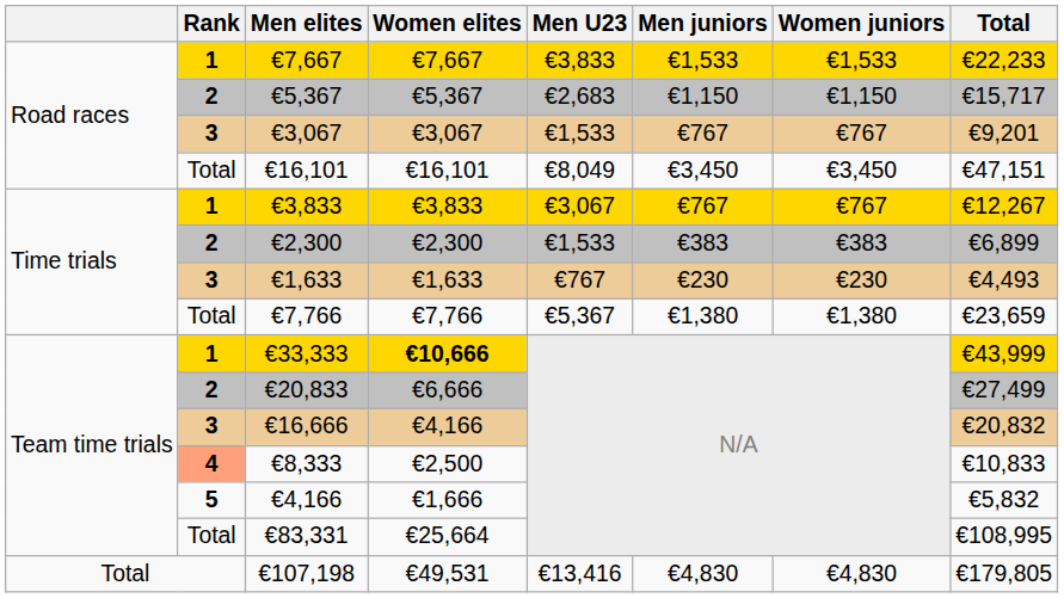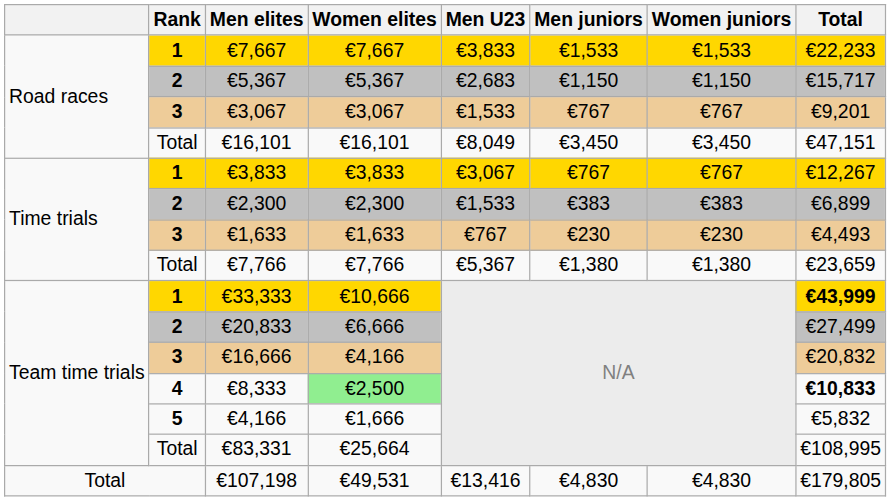€33,333 | Women elites: bold -> normal
€33,333 | Total: normal -> bold
€8,333 | Rank: lightsalmon background -> no background
€8,333 | Women elites: no background -> lightgreen background
€8,333 | Total: normal -> bold
